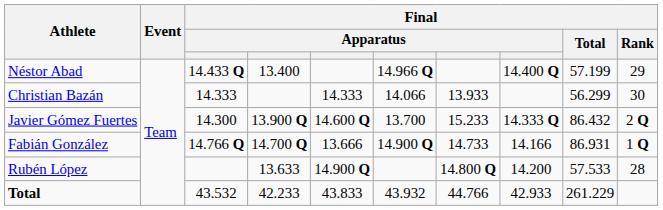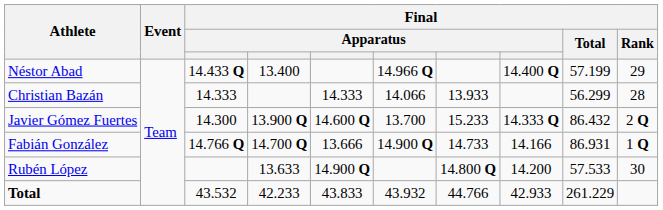Christian Bazán | Final / Rank: 30 -> 28
Rubén López | Final / Rank: 28 -> 30
